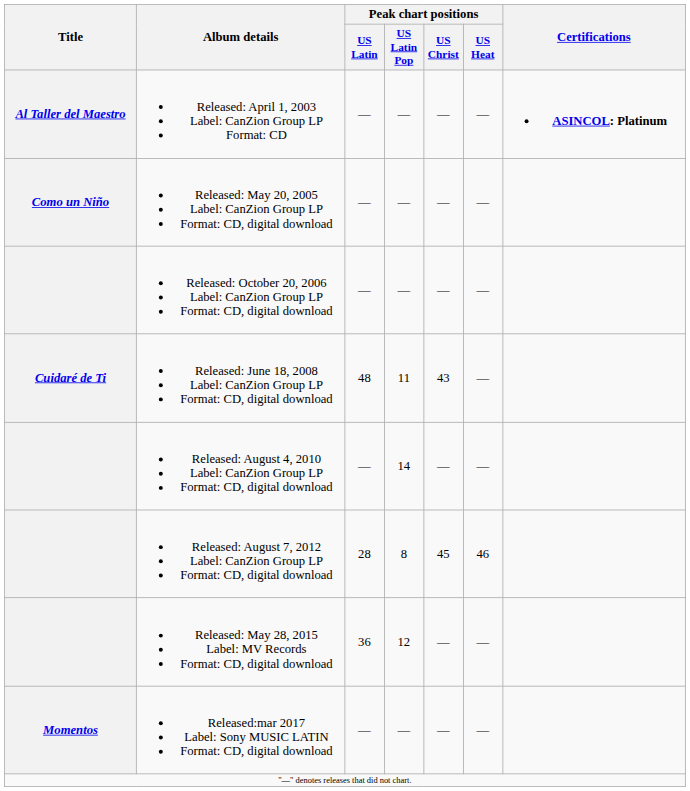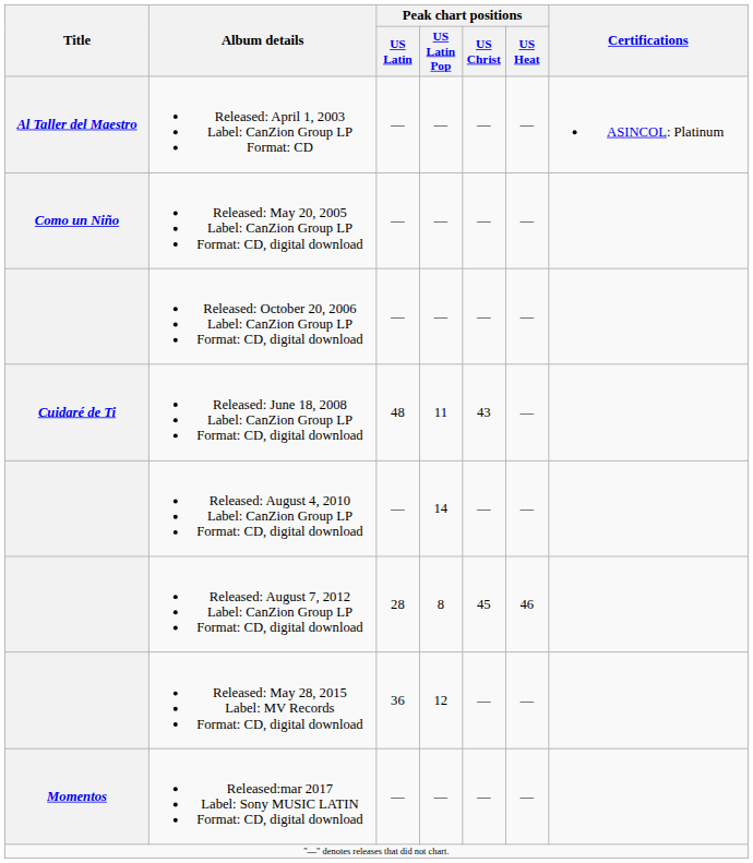Released: April 1, 2003 Label: CanZion Group LP Format: CD | Certifications: bold -> normal
